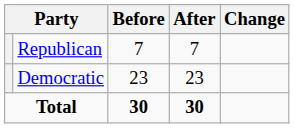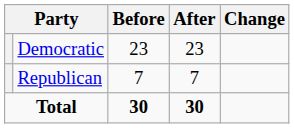rows swapped: Democratic <-> Republican
